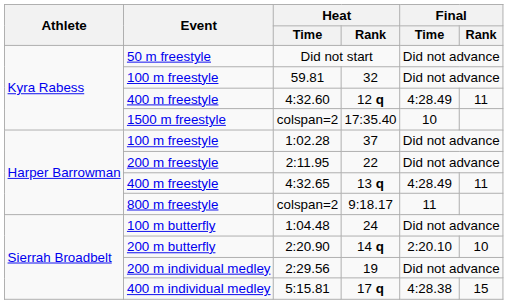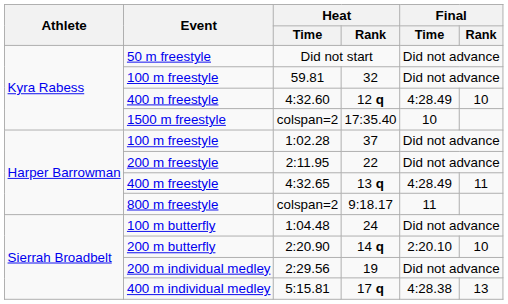12 q | Final / Rank: 11 -> 10
17 q | Final / Rank: 15 -> 13
